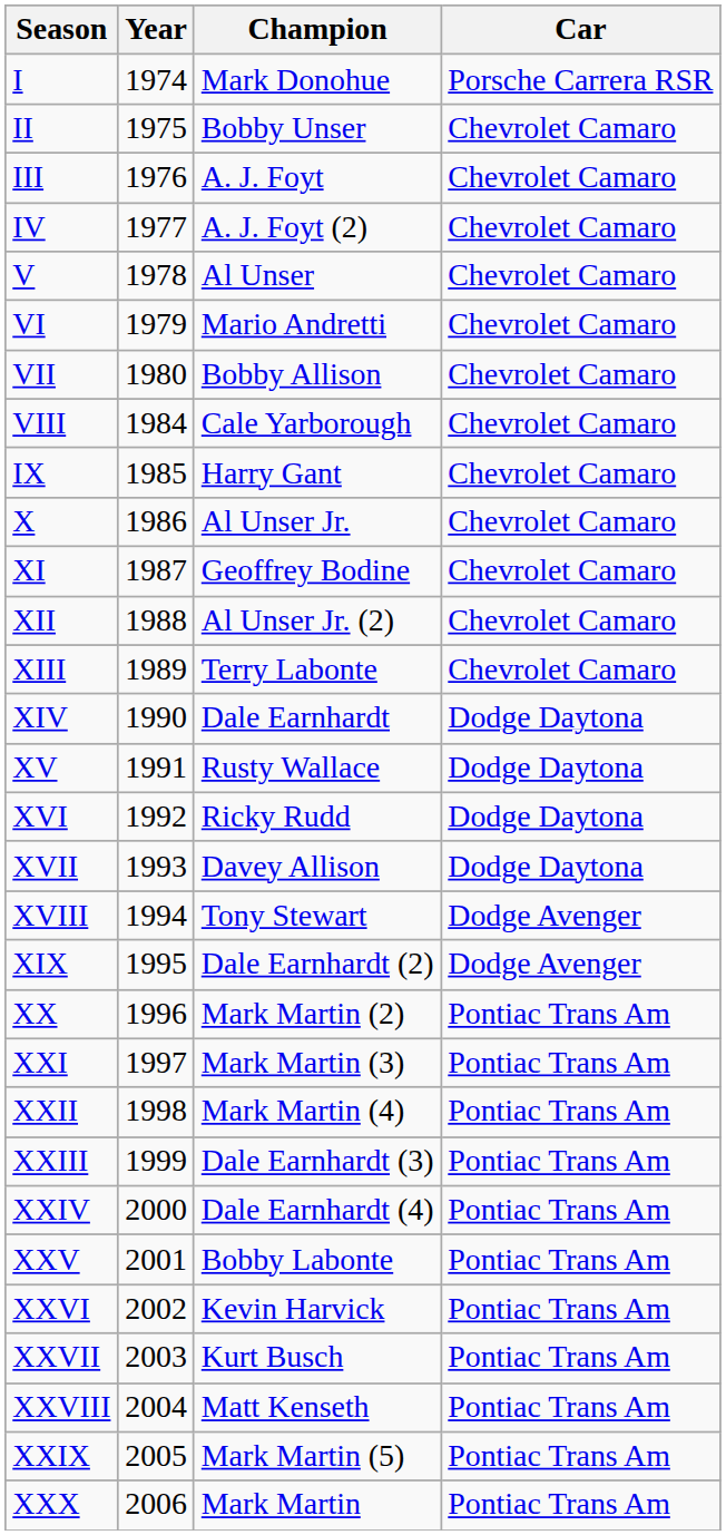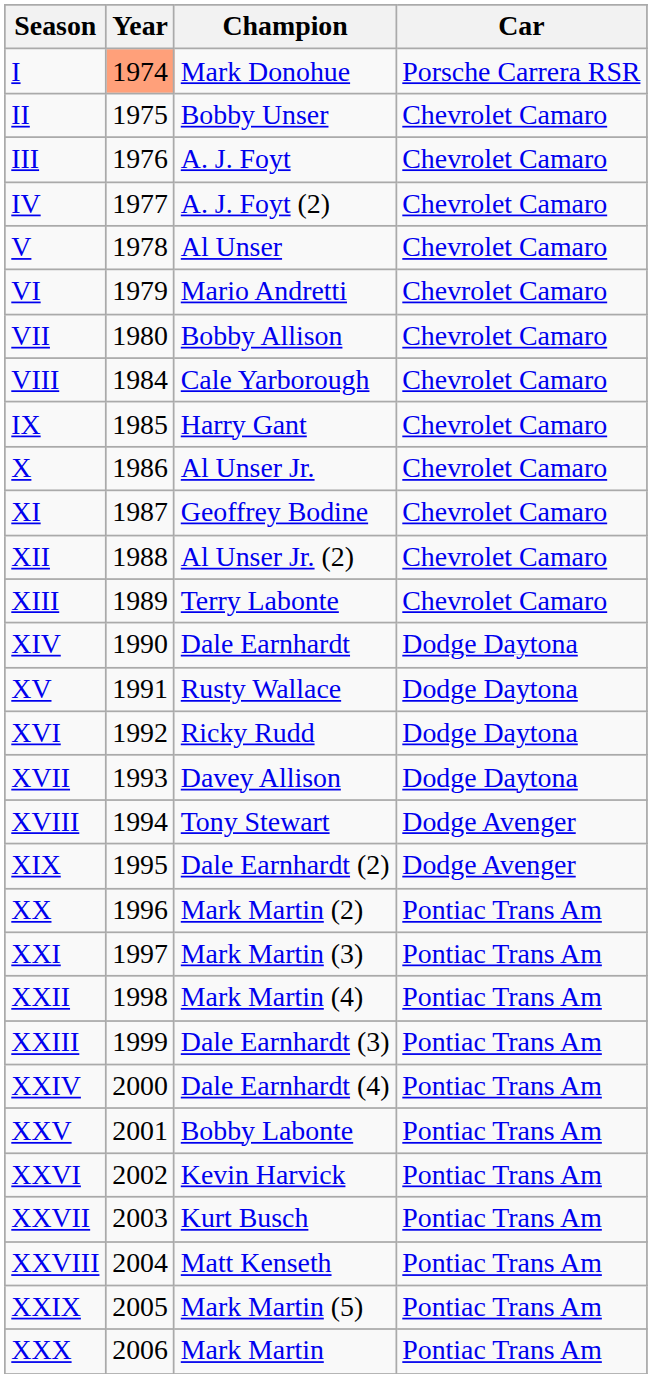I | Year: no background -> lightsalmon background
